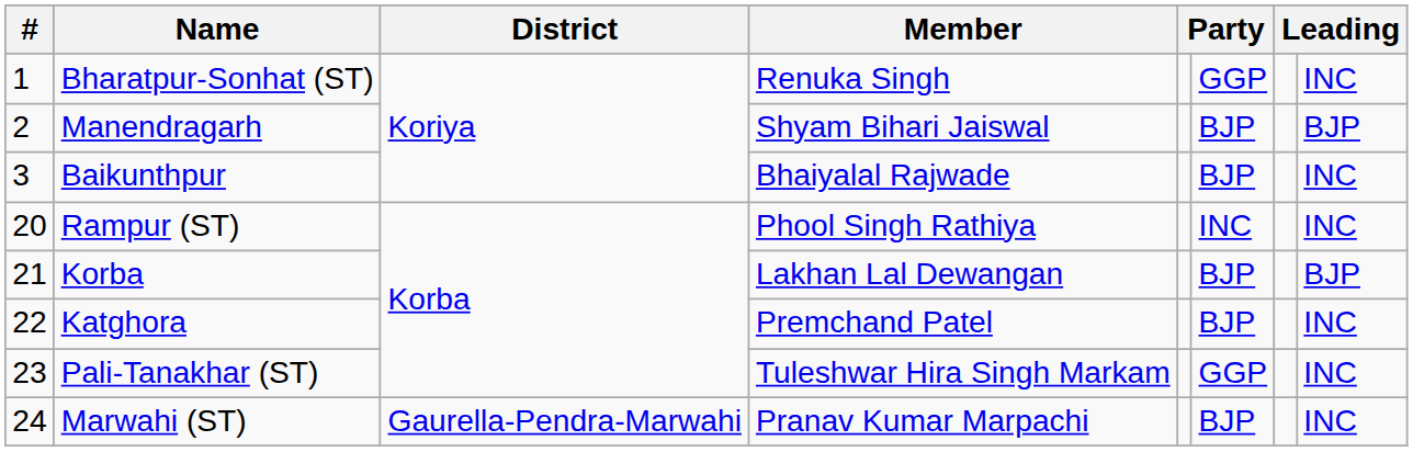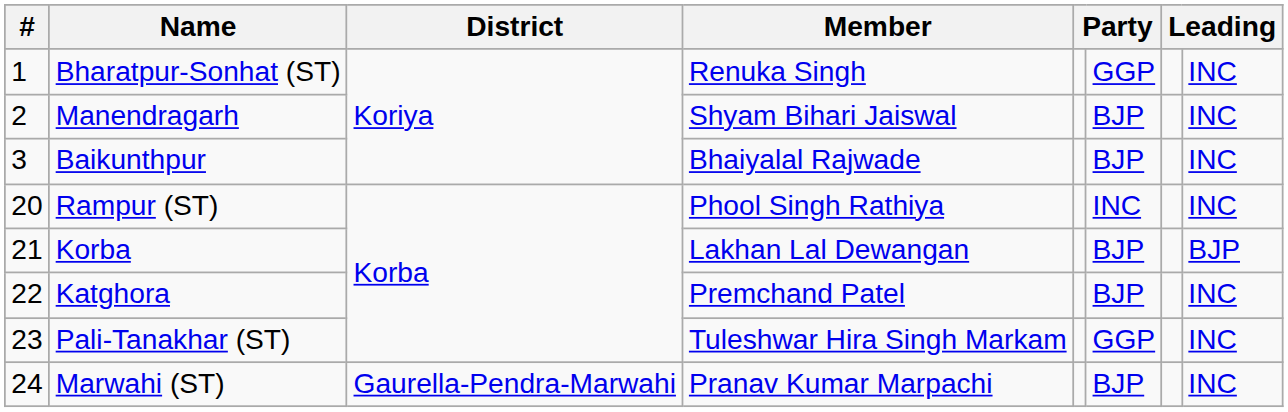Manendragarh | column 8: BJP -> INC
